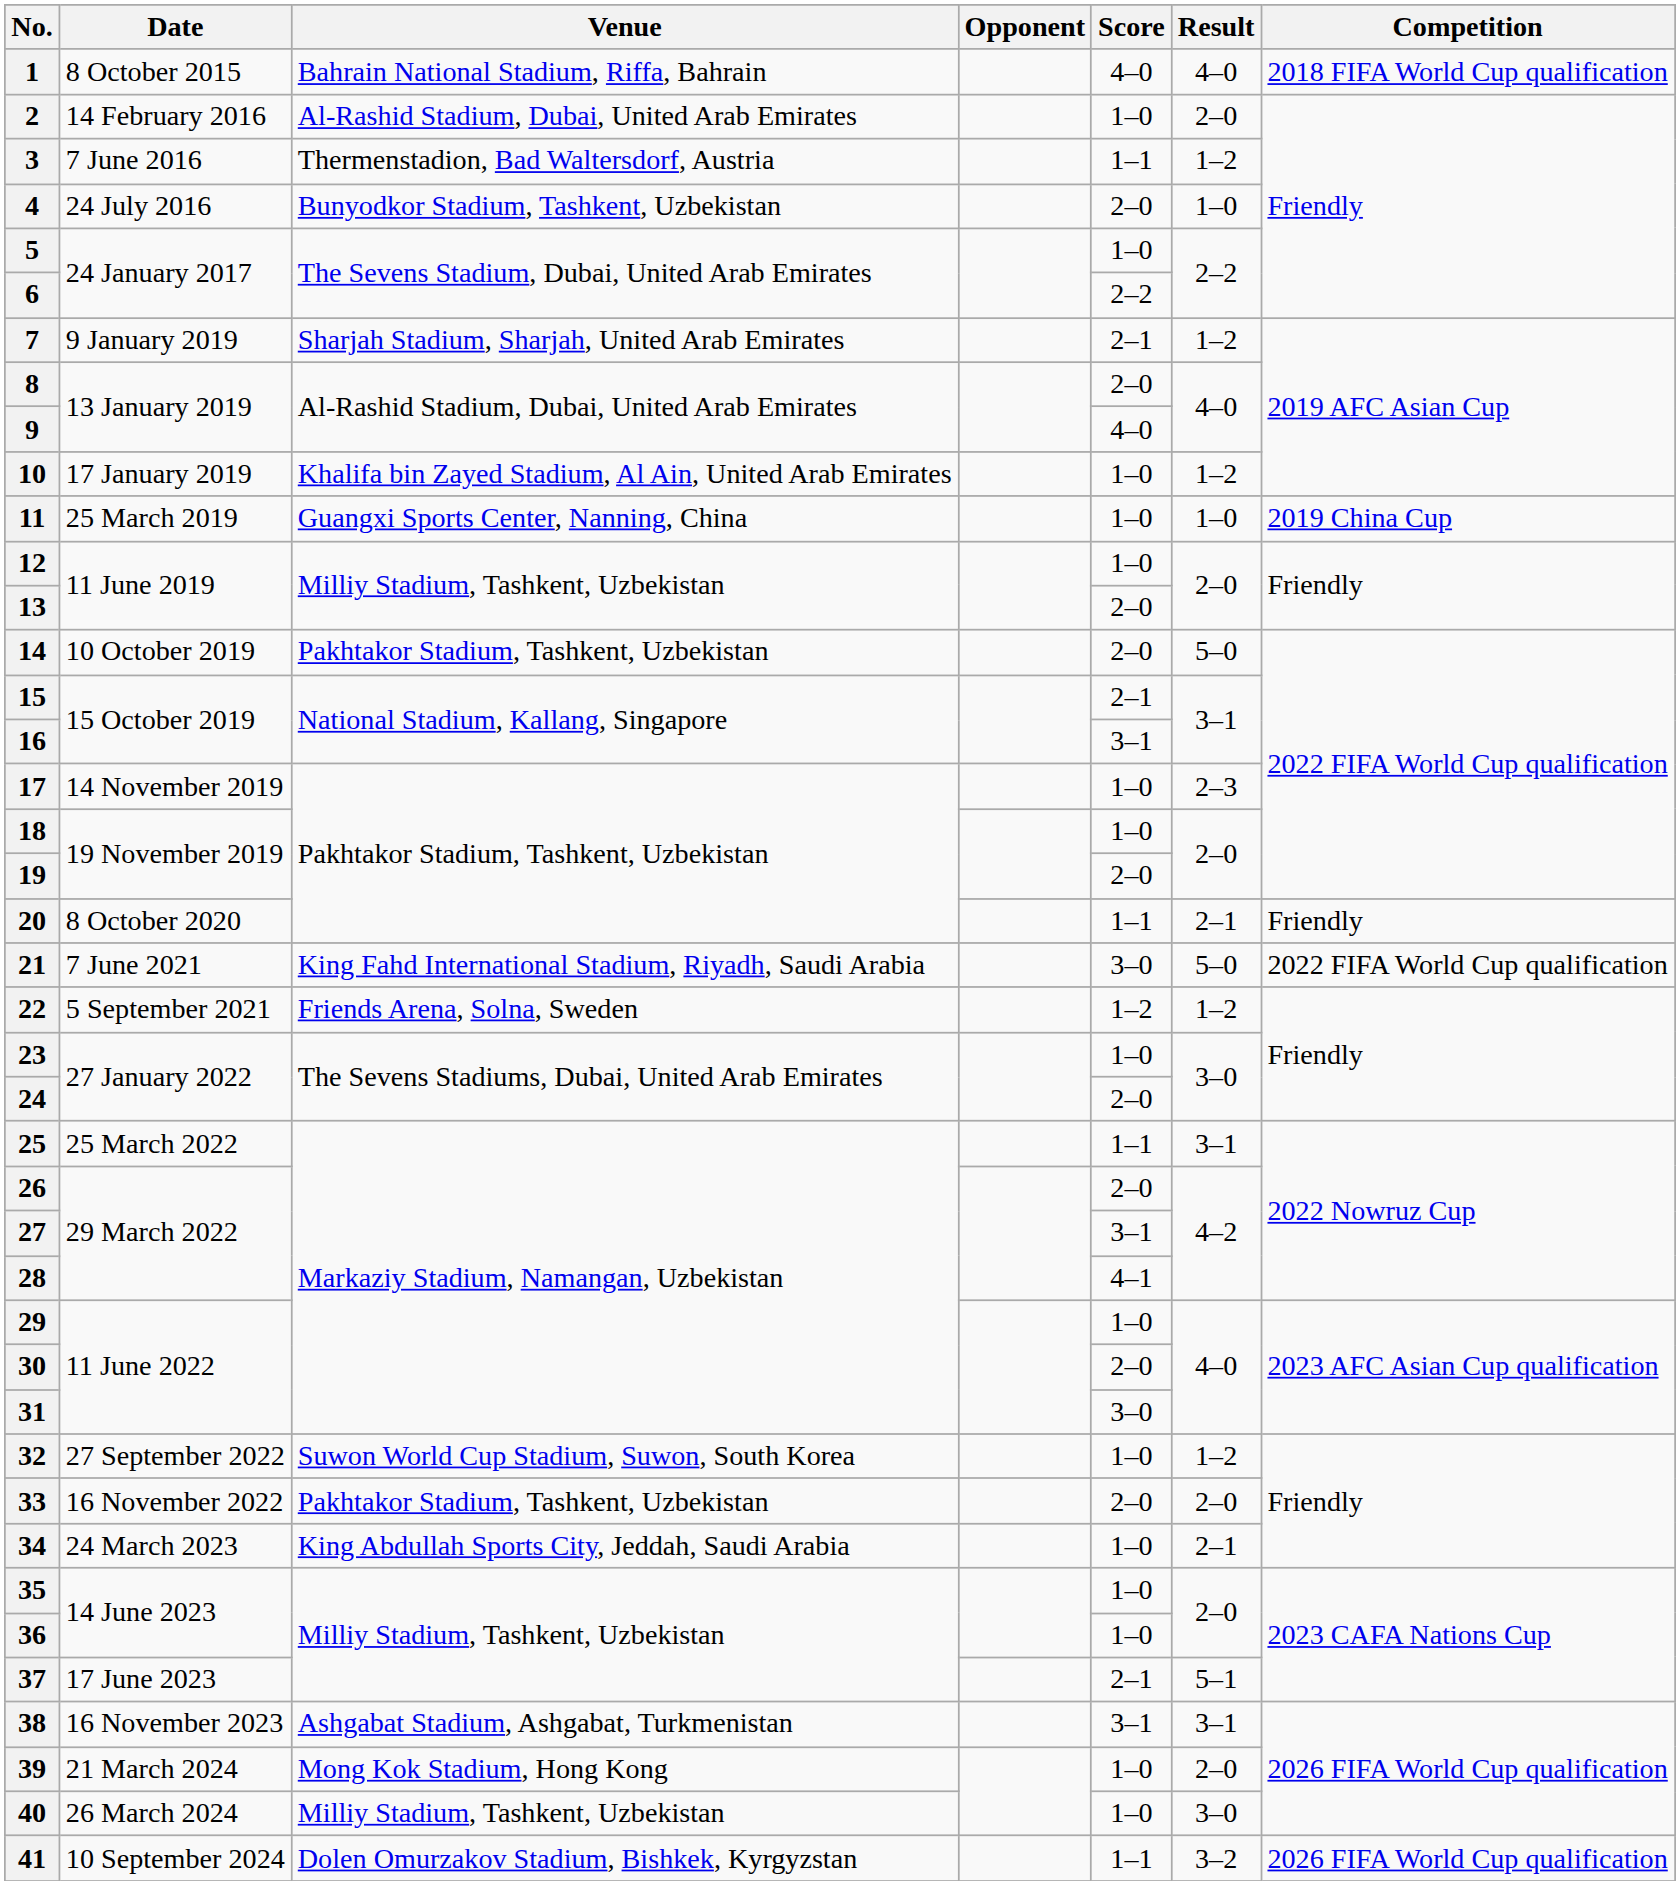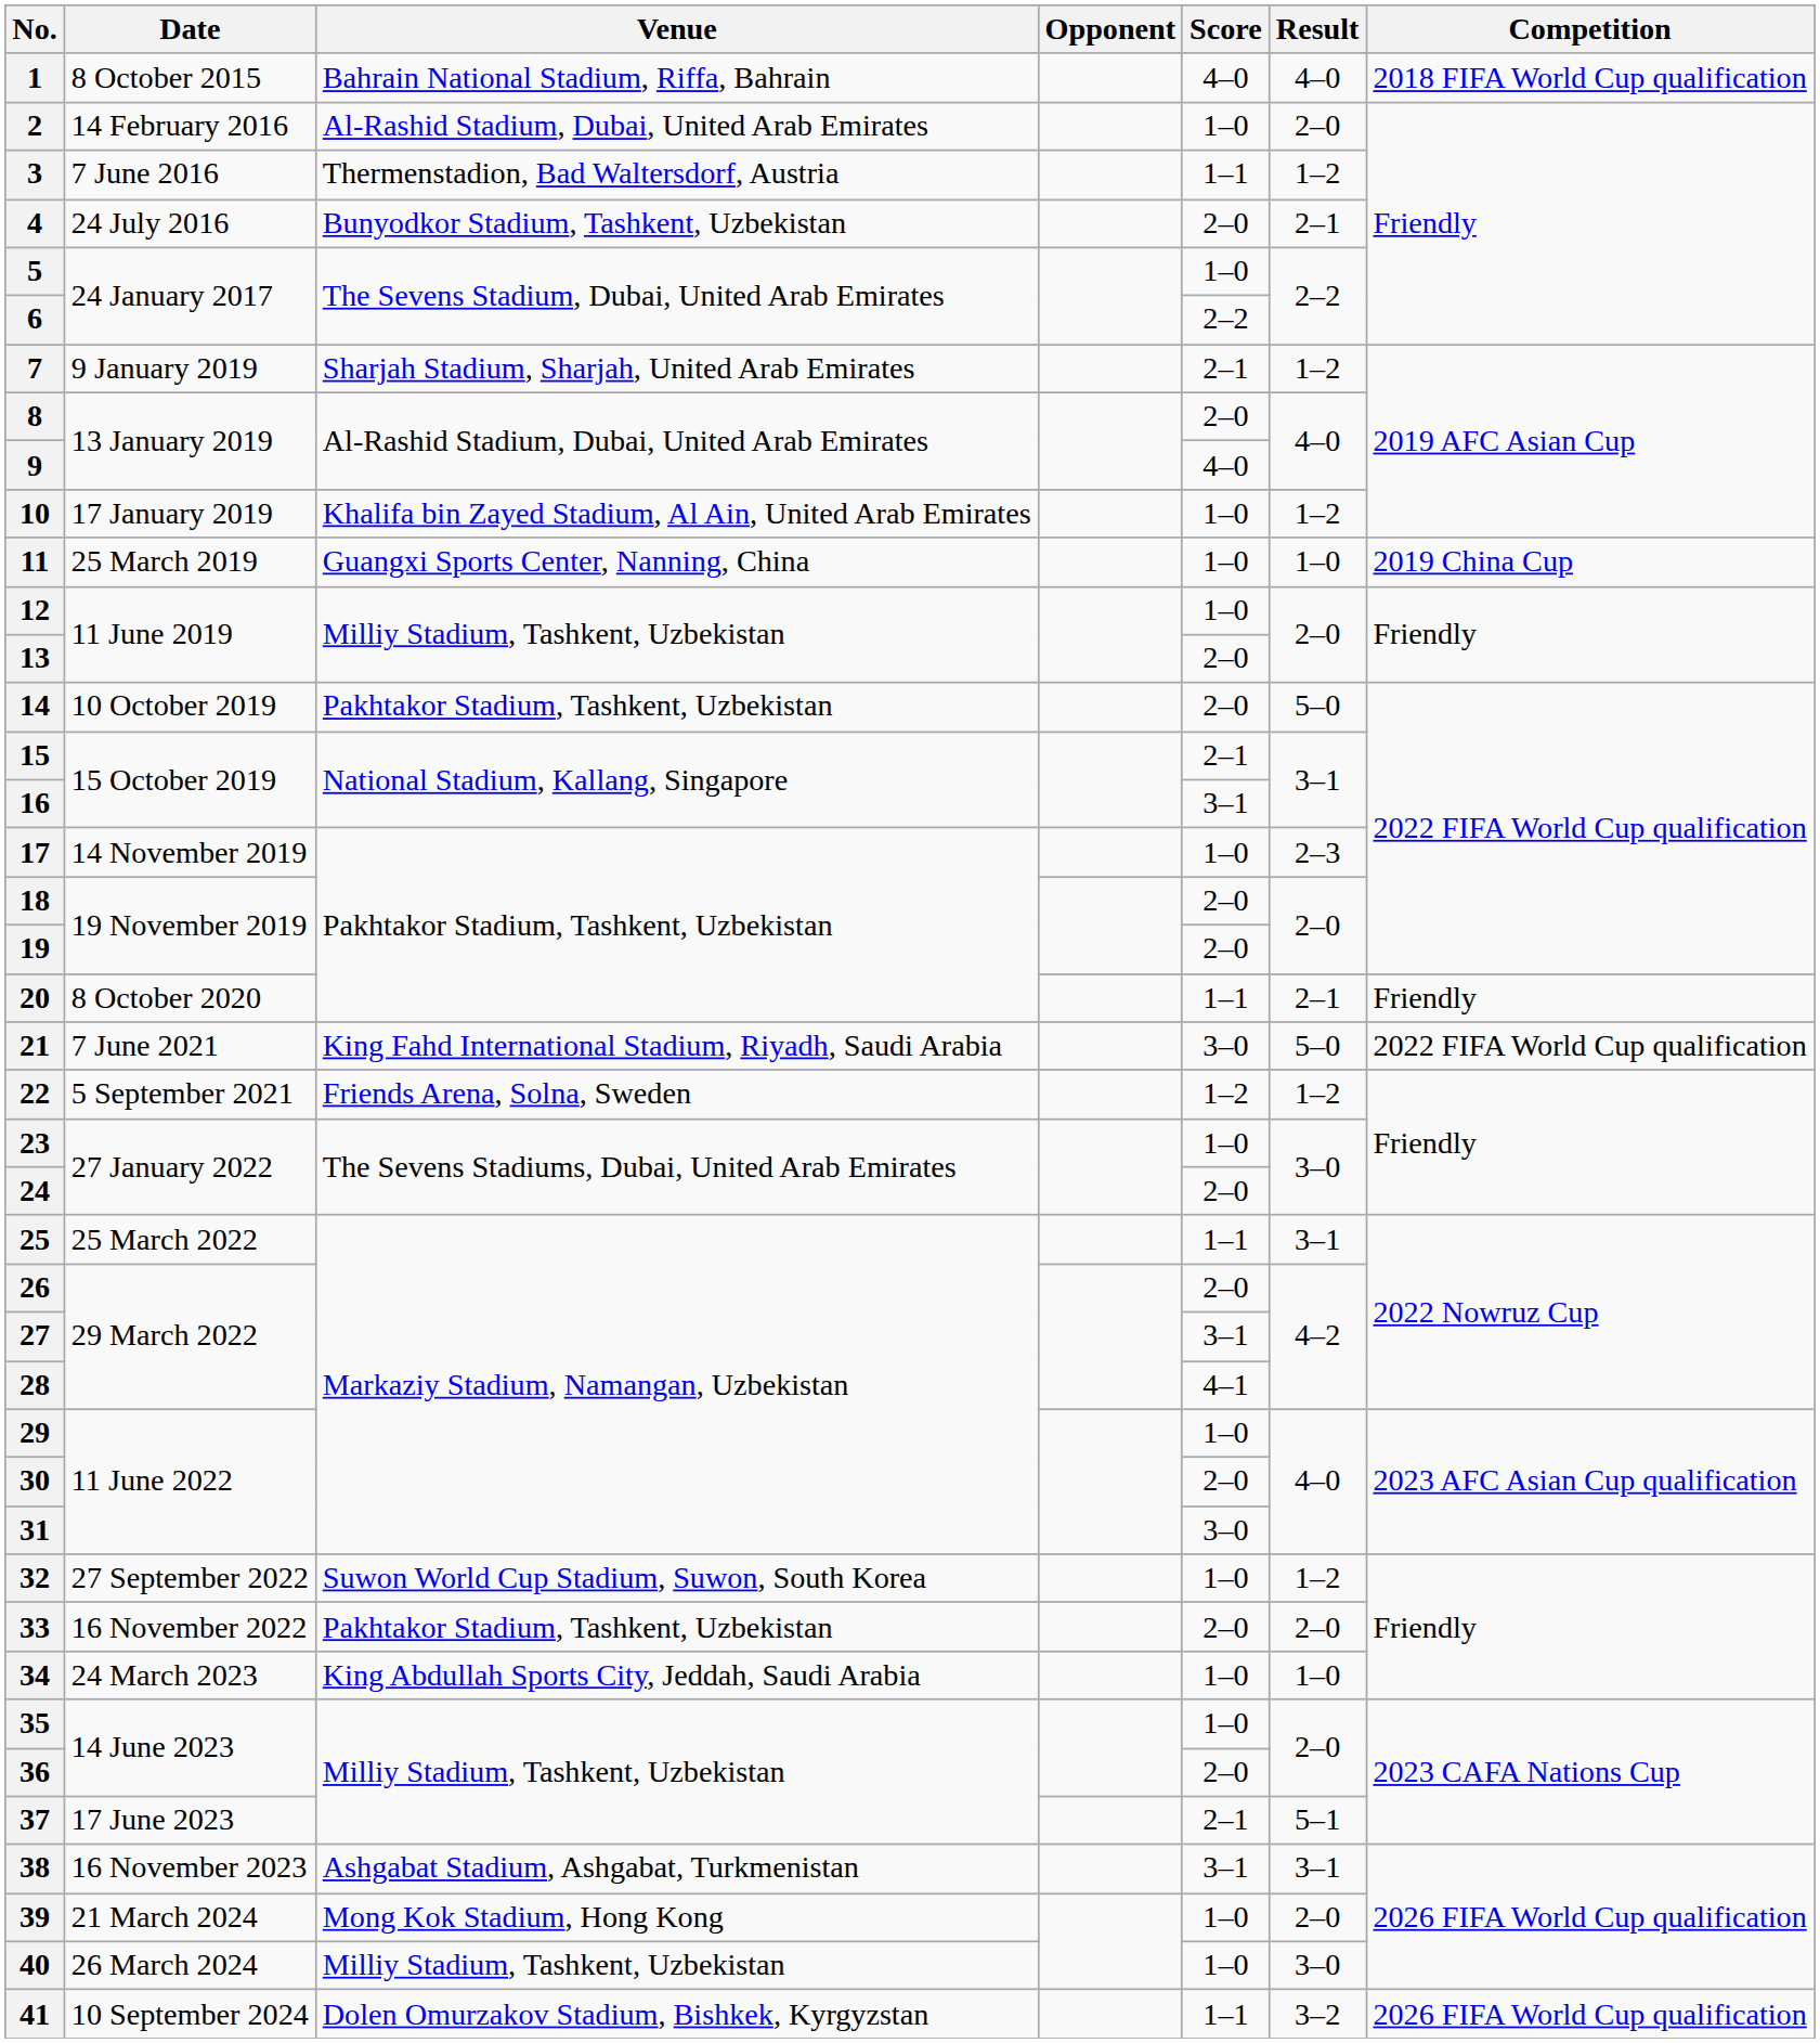4 | Result: 1–0 -> 2–1
18 | Score: 1–0 -> 2–0
34 | Result: 2–1 -> 1–0
36 | Score: 1–0 -> 2–0
